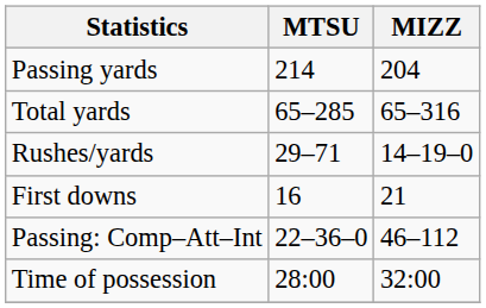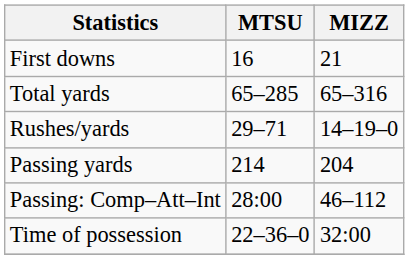rows swapped: First downs <-> Passing yards
Passing: Comp–Att–Int | MTSU: 22–36–0 -> 28:00
Time of possession | MTSU: 28:00 -> 22–36–0
